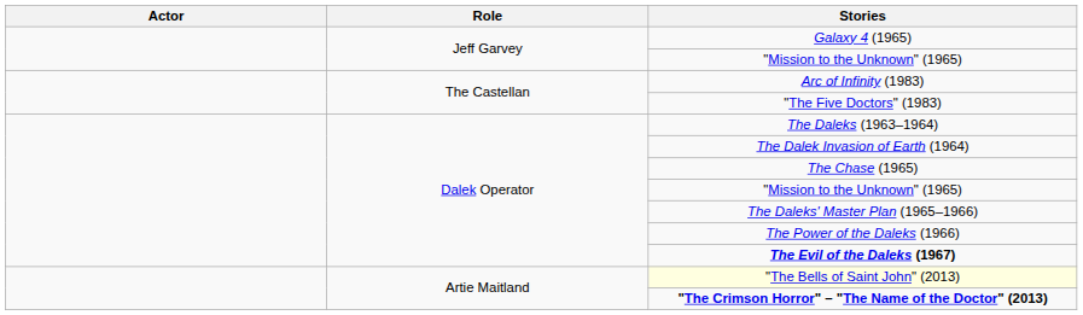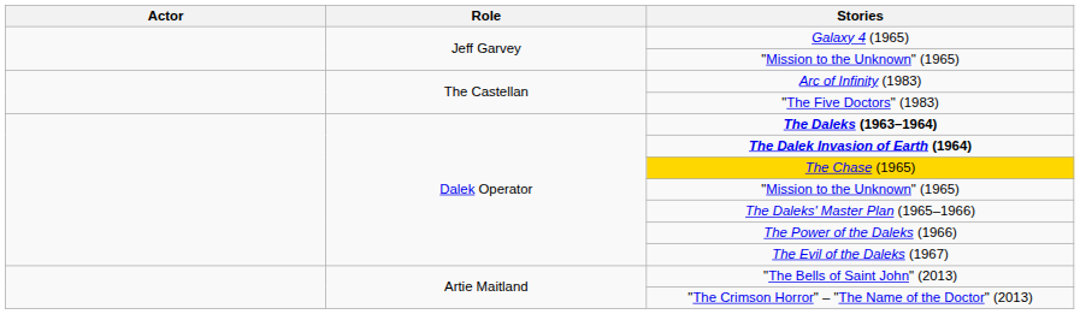The Daleks (1963–1964) | Stories: normal -> bold
The Dalek Invasion of Earth (1964) | Stories: normal -> bold
The Chase (1965) | Stories: no background -> gold background
The Evil of the Daleks (1967) | Stories: bold -> normal
"The Bells of Saint John" (2013) | Stories: lightyellow background -> no background
"The Crimson Horror" – "The Name of the Doctor" (2013) | Stories: bold -> normal
